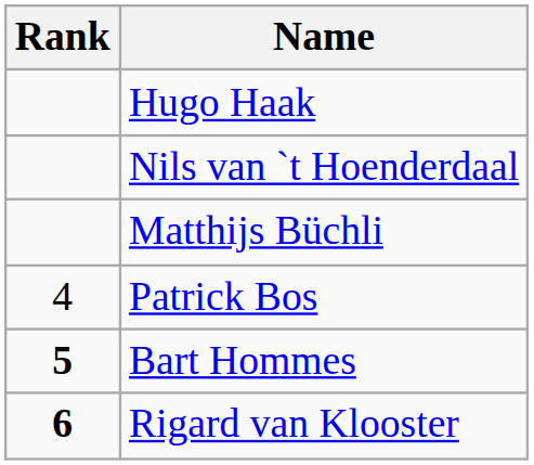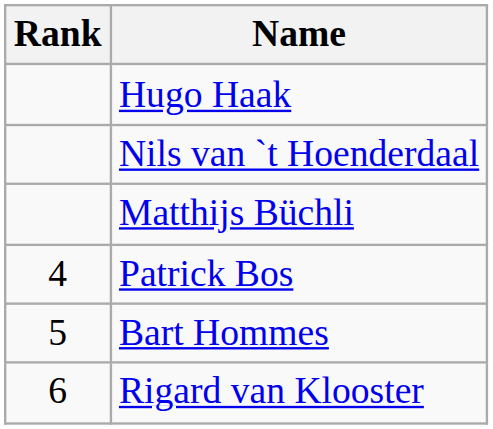Bart Hommes | Rank: bold -> normal
Rigard van Klooster | Rank: bold -> normal
